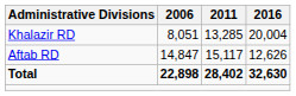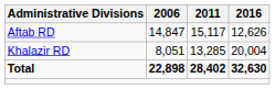rows swapped: Aftab RD <-> Khalazir RD
